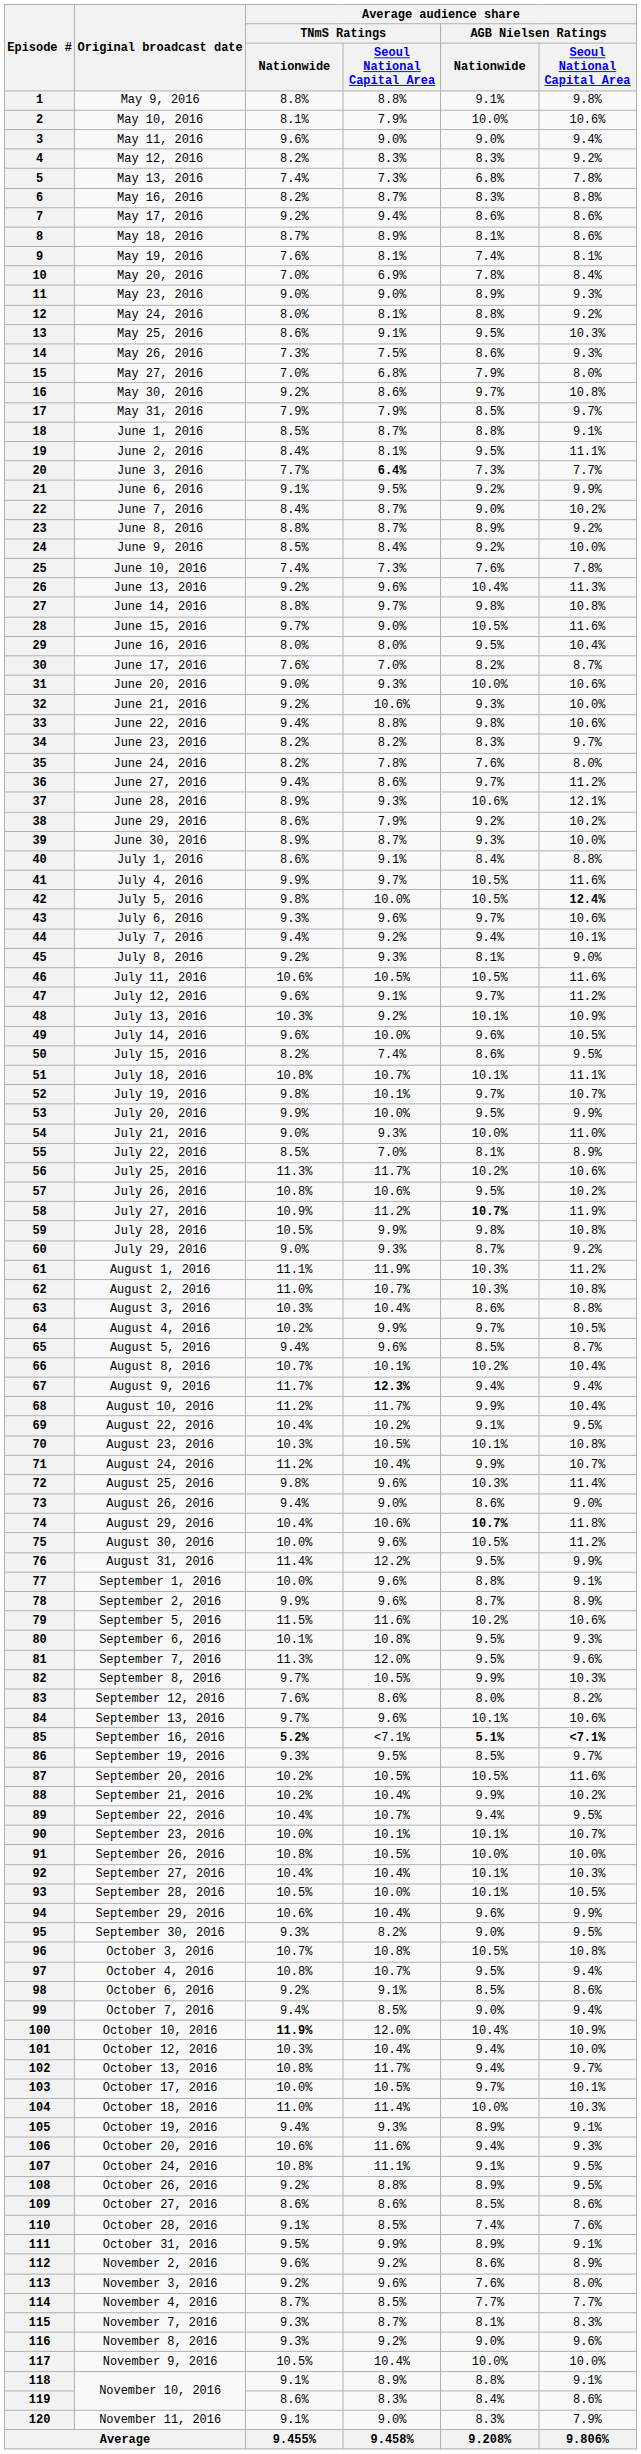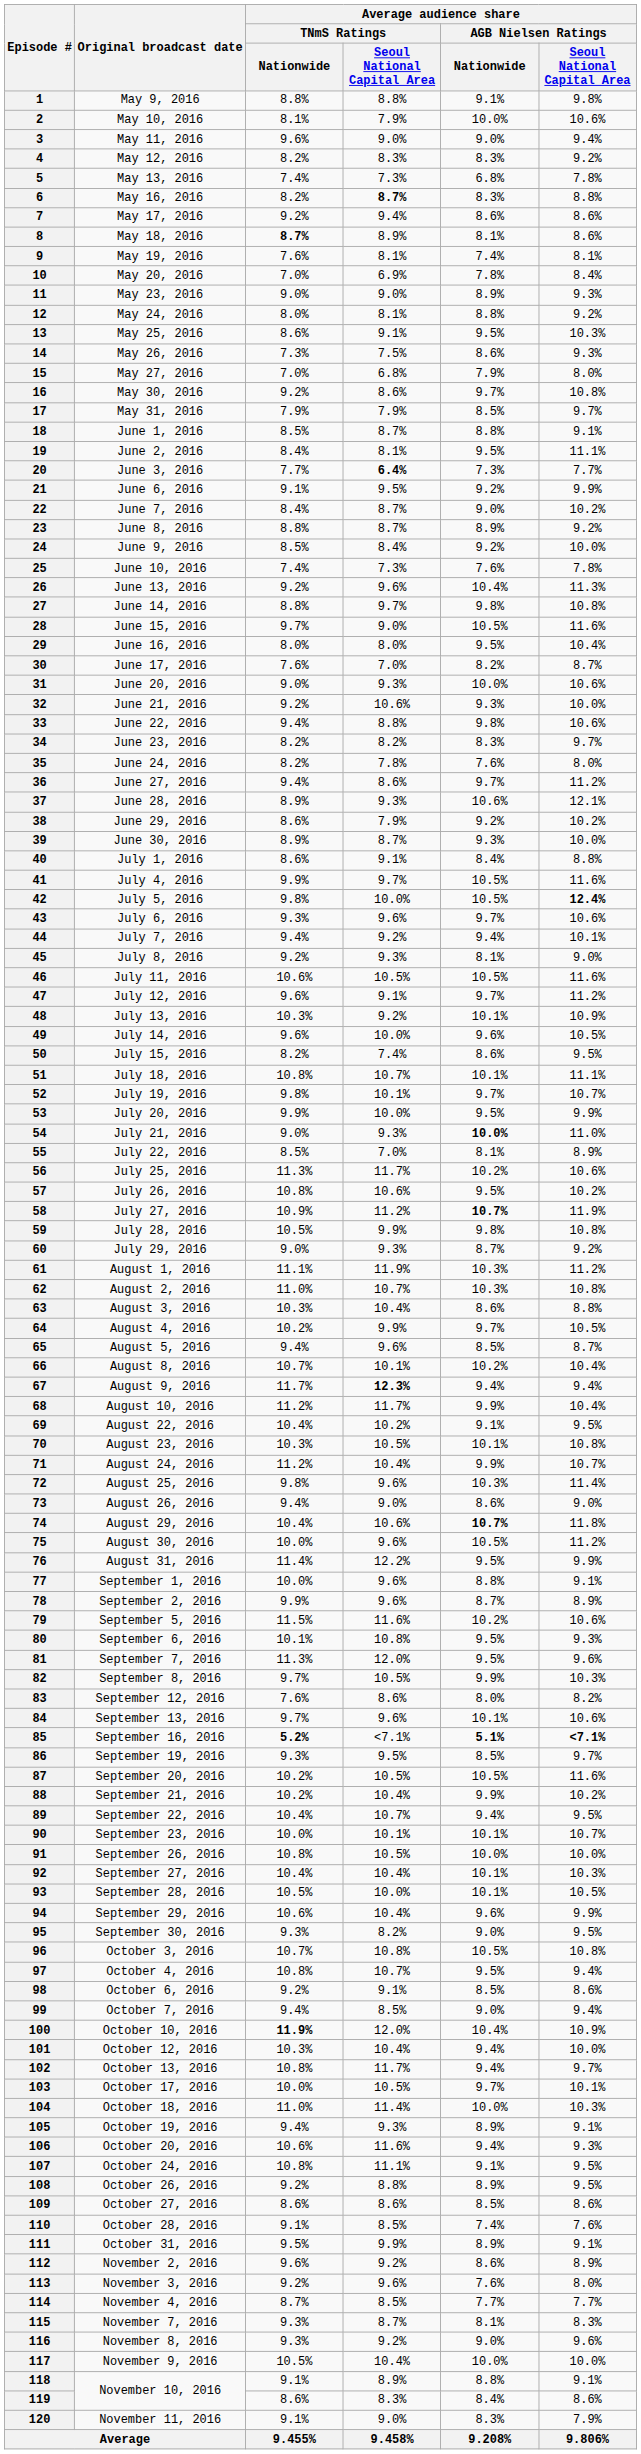6 | column 4: normal -> bold
8 | Average audience share / TNmS Ratings / Nationwide: normal -> bold
54 | Average audience share / AGB Nielsen Ratings / Nationwide: normal -> bold
